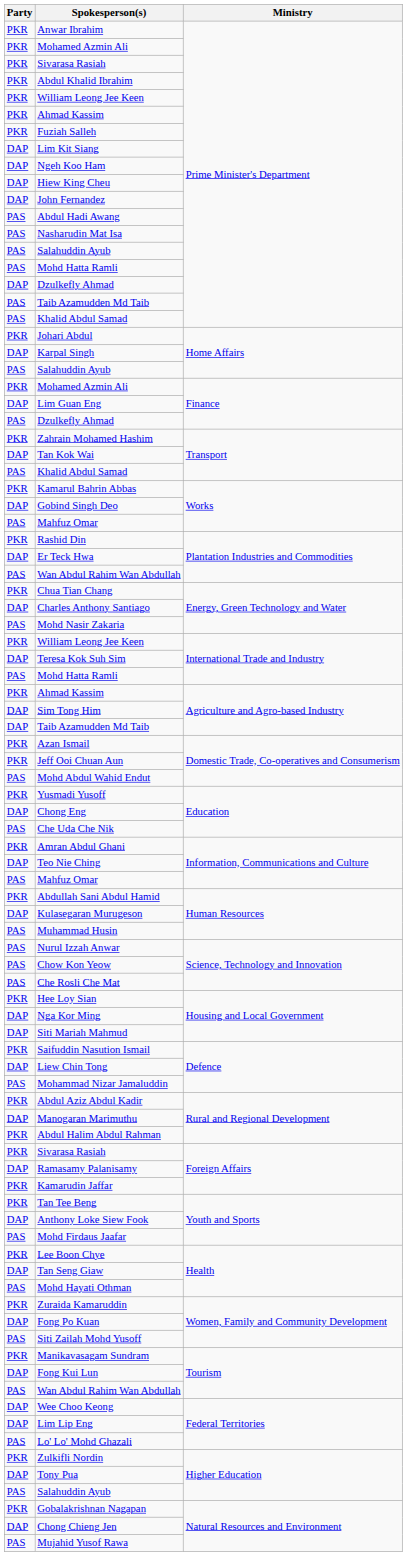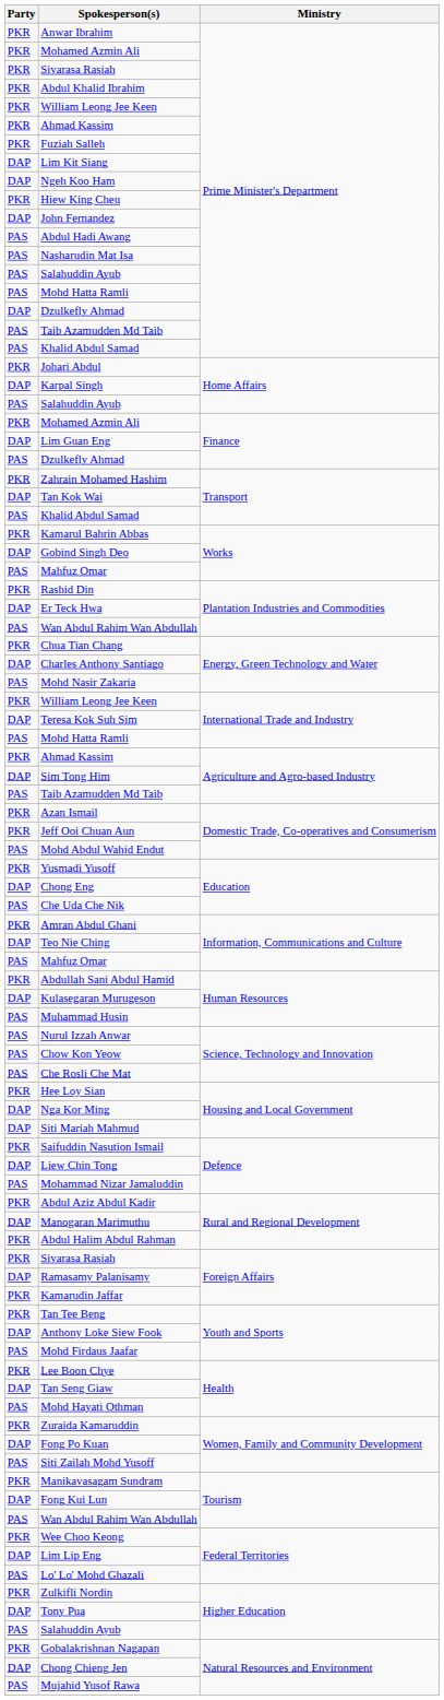Hiew King Cheu | Party: DAP -> PKR
Taib Azamudden Md Taib / Agriculture and Agro-based Industry | Party: DAP -> PAS
Wee Choo Keong | Party: DAP -> PKR
